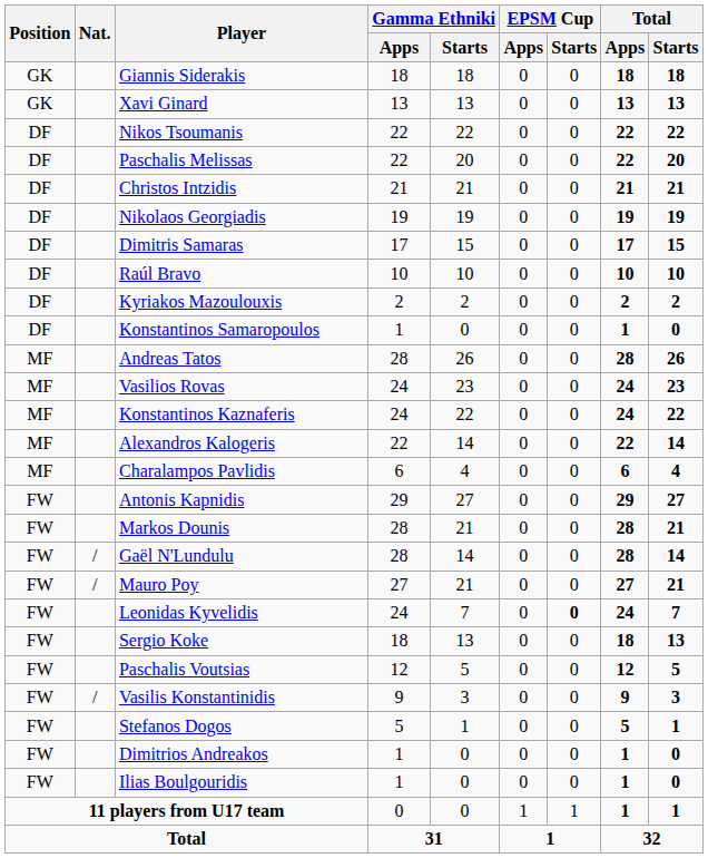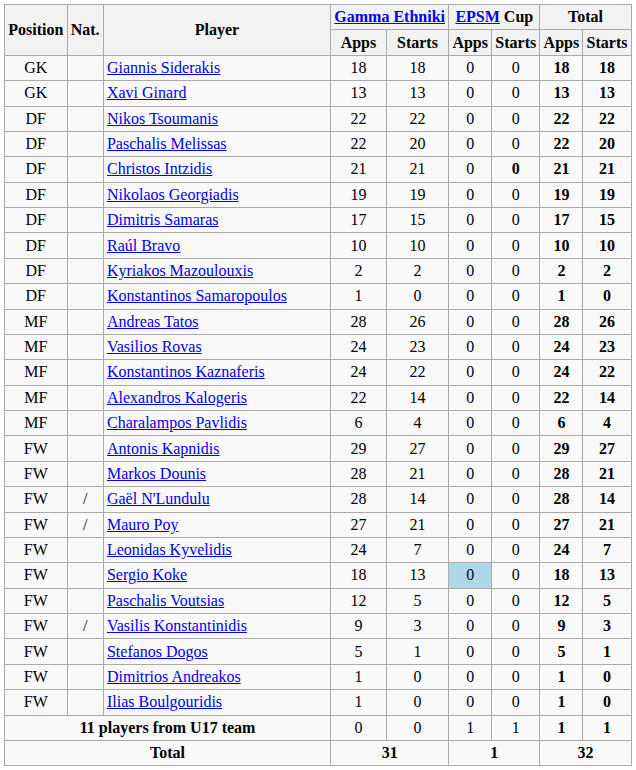Christos Intzidis | EPSM Cup / Starts: normal -> bold
Leonidas Kyvelidis | EPSM Cup / Starts: bold -> normal
Sergio Koke | EPSM Cup / Apps: no background -> lightblue background
